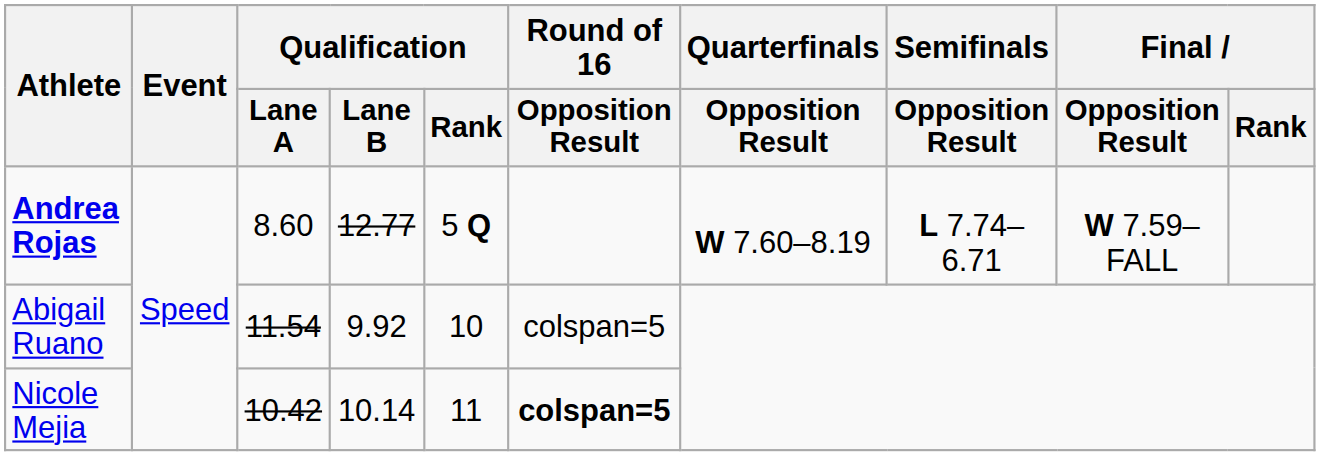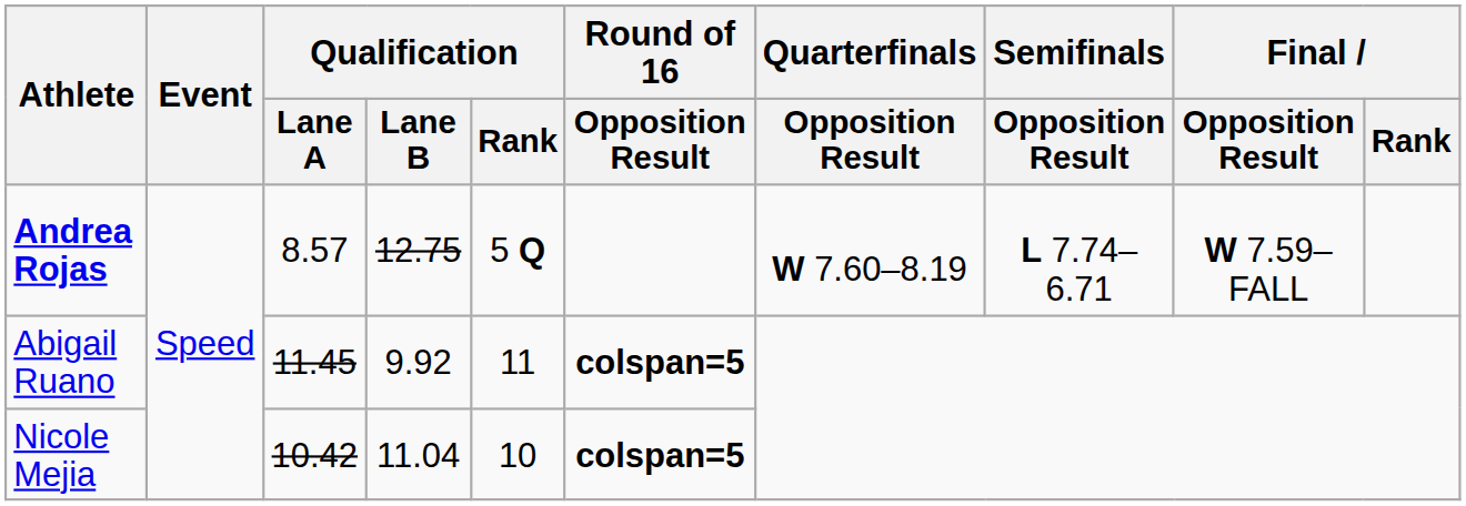Andrea Rojas | Qualification / Lane A: 8.60 -> 8.57
Andrea Rojas | Qualification / Lane B: 12.77 -> 12.75
Abigail Ruano | Qualification / Lane A: 11.54 -> 11.45
Abigail Ruano | Qualification / Rank: 10 -> 11
Abigail Ruano | Round of 16 / Opposition Result: normal -> bold
Nicole Mejia | Qualification / Lane B: 10.14 -> 11.04
Nicole Mejia | Qualification / Rank: 11 -> 10
